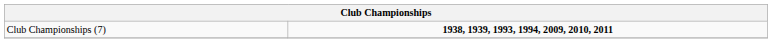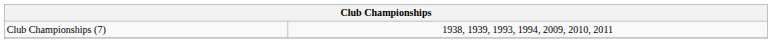Club Championships (7) | column 2: bold -> normal
